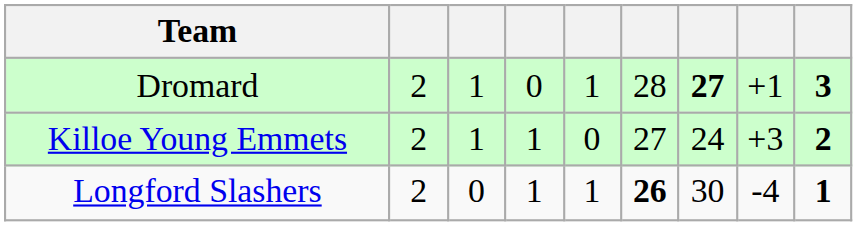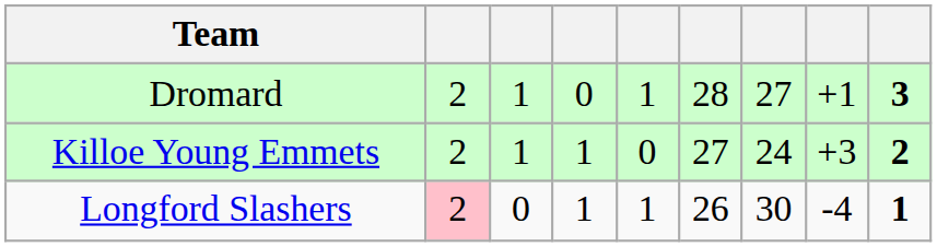Dromard | column 7: bold -> normal
Longford Slashers | column 2: no background -> pink background
Longford Slashers | column 6: bold -> normal
